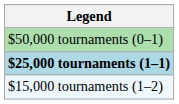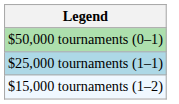row 3 | column 1: bold -> normal
